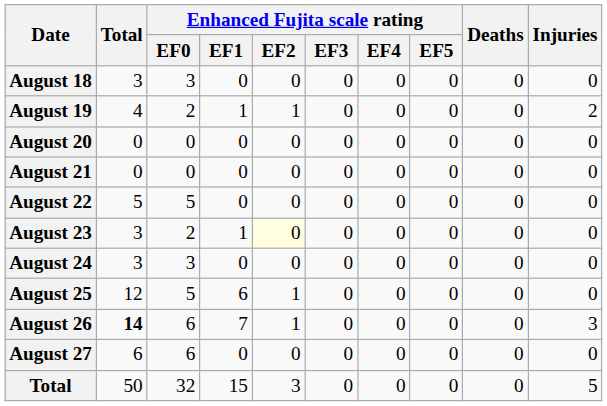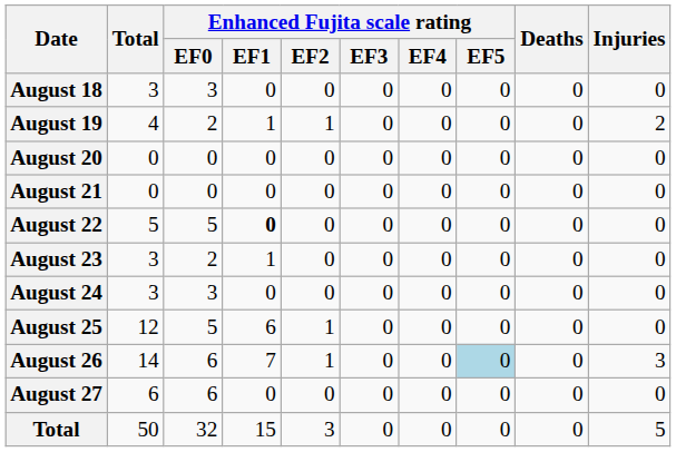August 22 | Enhanced Fujita scale rating / EF1: normal -> bold
August 23 | Enhanced Fujita scale rating / EF2: lightyellow background -> no background
August 26 | Total: bold -> normal
August 26 | Enhanced Fujita scale rating / EF5: no background -> lightblue background
